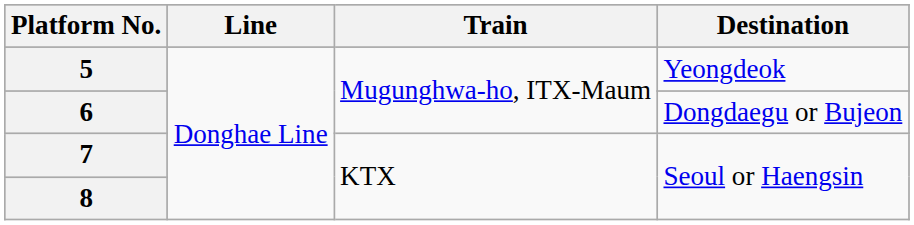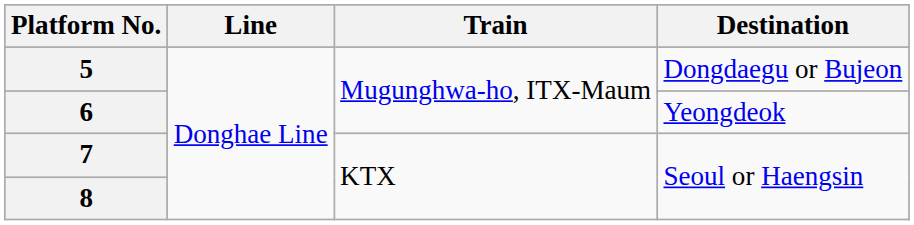5 | Destination: Yeongdeok -> Dongdaegu or Bujeon
6 | Destination: Dongdaegu or Bujeon -> Yeongdeok
